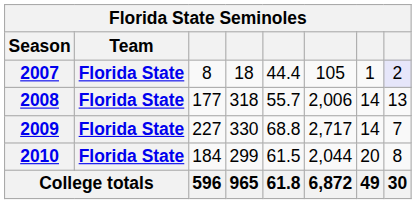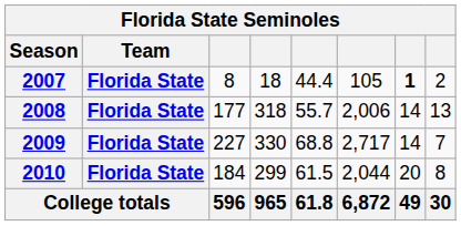2007 | column 7: normal -> bold
2007 | column 8: lavender background -> no background
